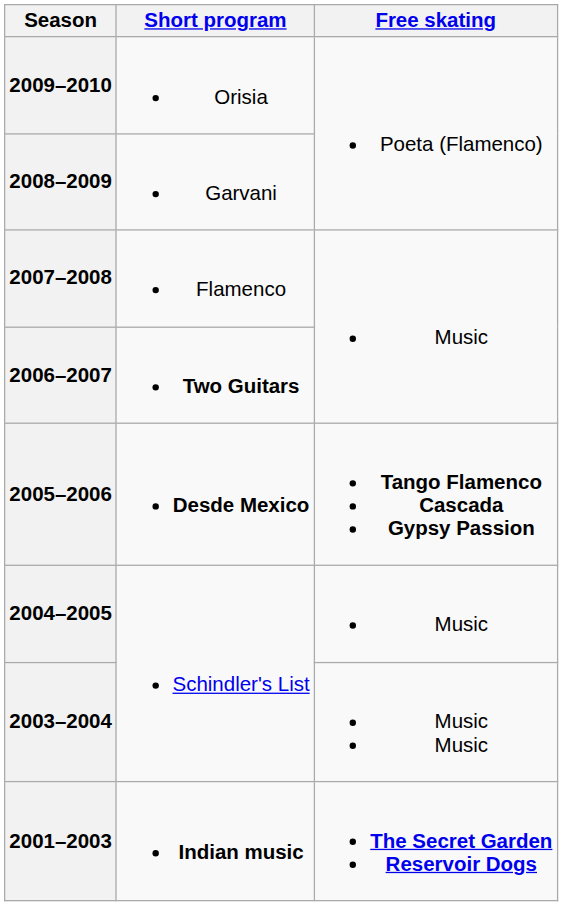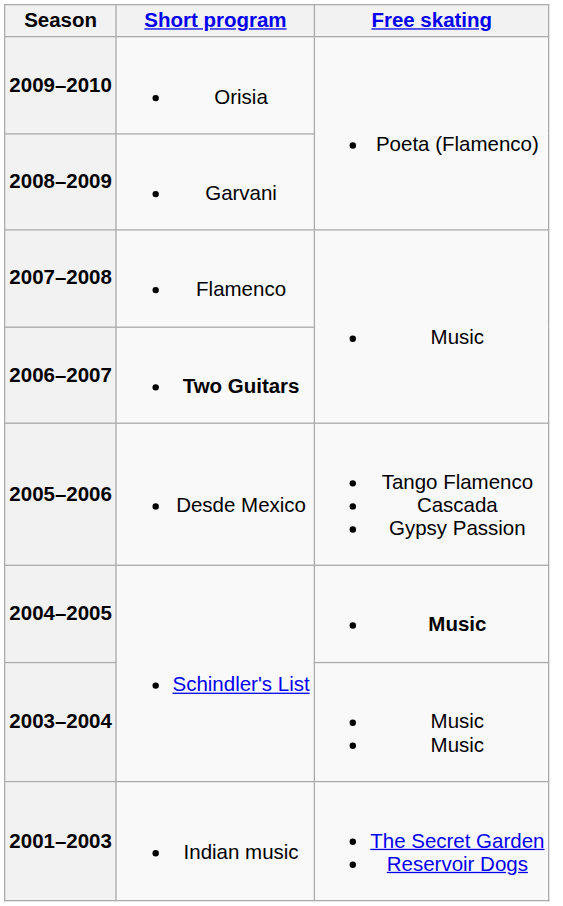2005–2006 | Short program: bold -> normal
2005–2006 | Free skating: bold -> normal
2004–2005 | Free skating: normal -> bold
2001–2003 | Short program: bold -> normal
2001–2003 | Free skating: bold -> normal
